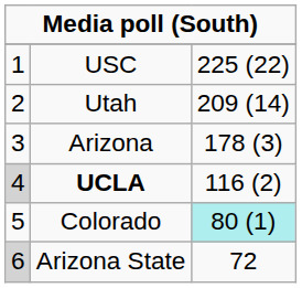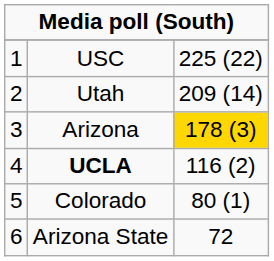Arizona | column 3: no background -> gold background
UCLA | column 1: lightgrey background -> no background
Colorado | column 3: paleturquoise background -> no background
Arizona State | column 1: lightgrey background -> no background
